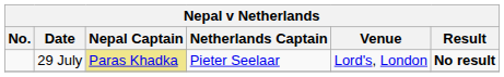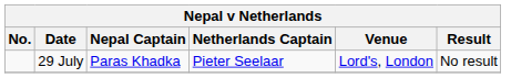29 July | Nepal Captain: khaki background -> no background
29 July | Result: bold -> normal
